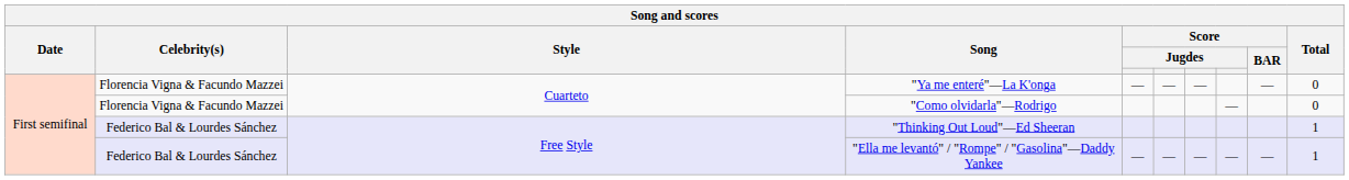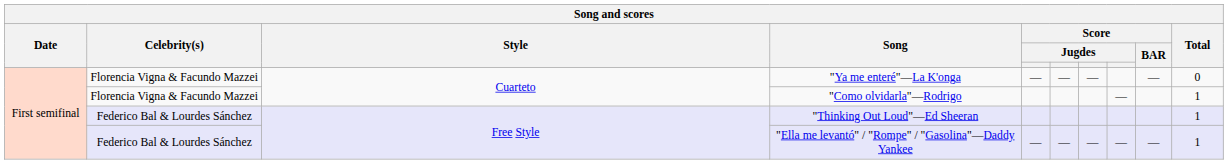"Como olvidarla"—Rodrigo | Total: 0 -> 1
